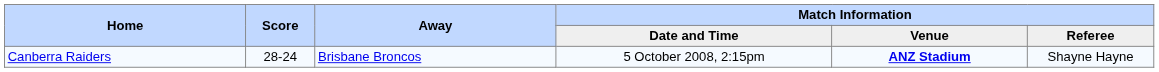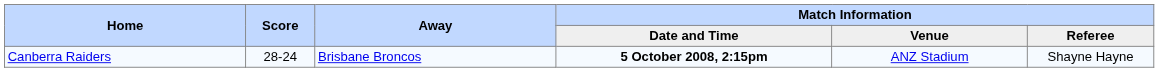Canberra Raiders | Match Information / Date and Time: normal -> bold
Canberra Raiders | Match Information / Venue: bold -> normal
